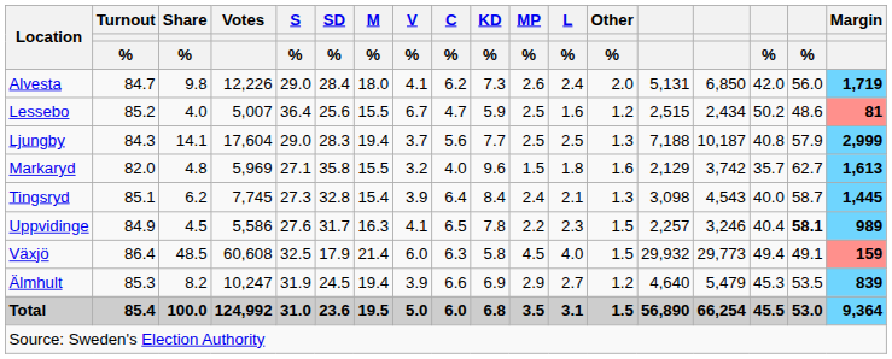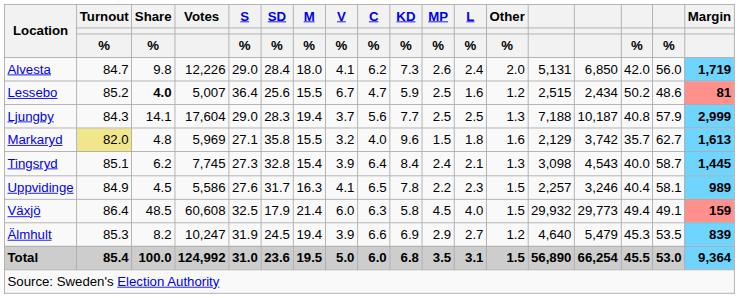Lessebo | Share / %: normal -> bold
Markaryd | Turnout / %: no background -> khaki background
Uppvidinge | column 17: bold -> normal
